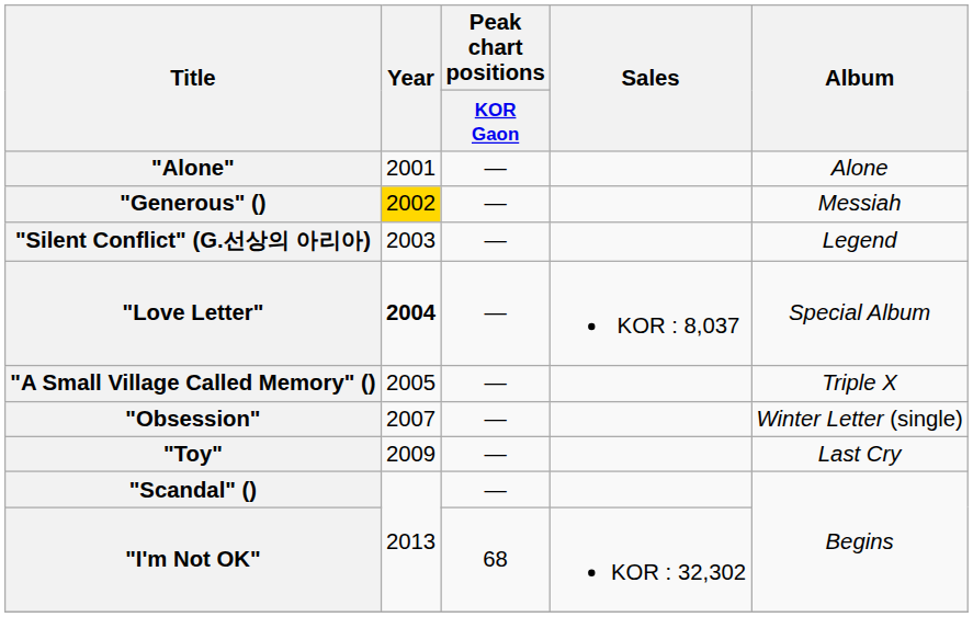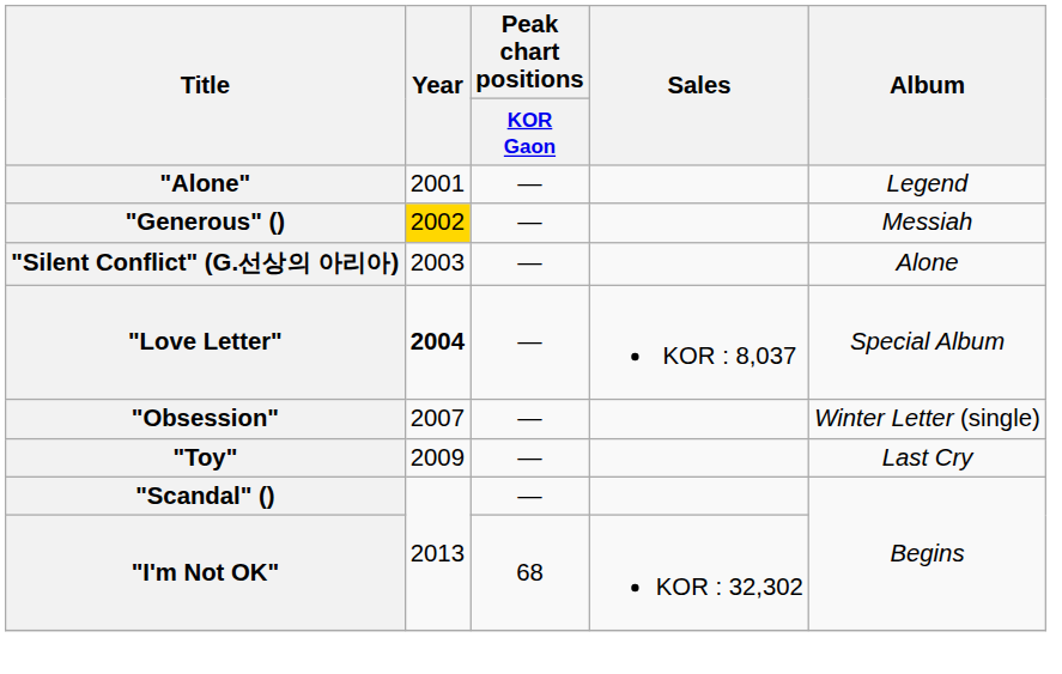"Alone" | Album: Alone -> Legend
"Silent Conflict" (G.선상의 아리아) | Album: Legend -> Alone
- row: "A Small Village Called Memory" () | 2005 | — | Triple X
